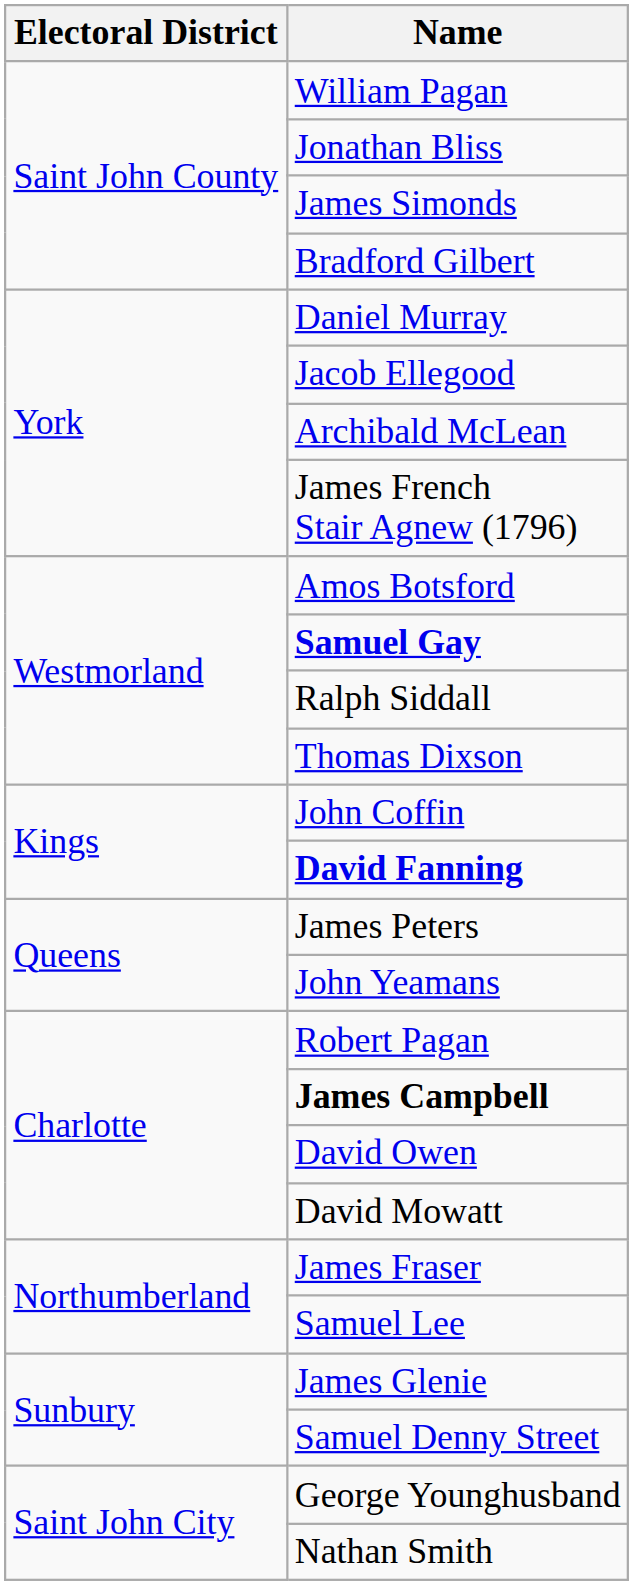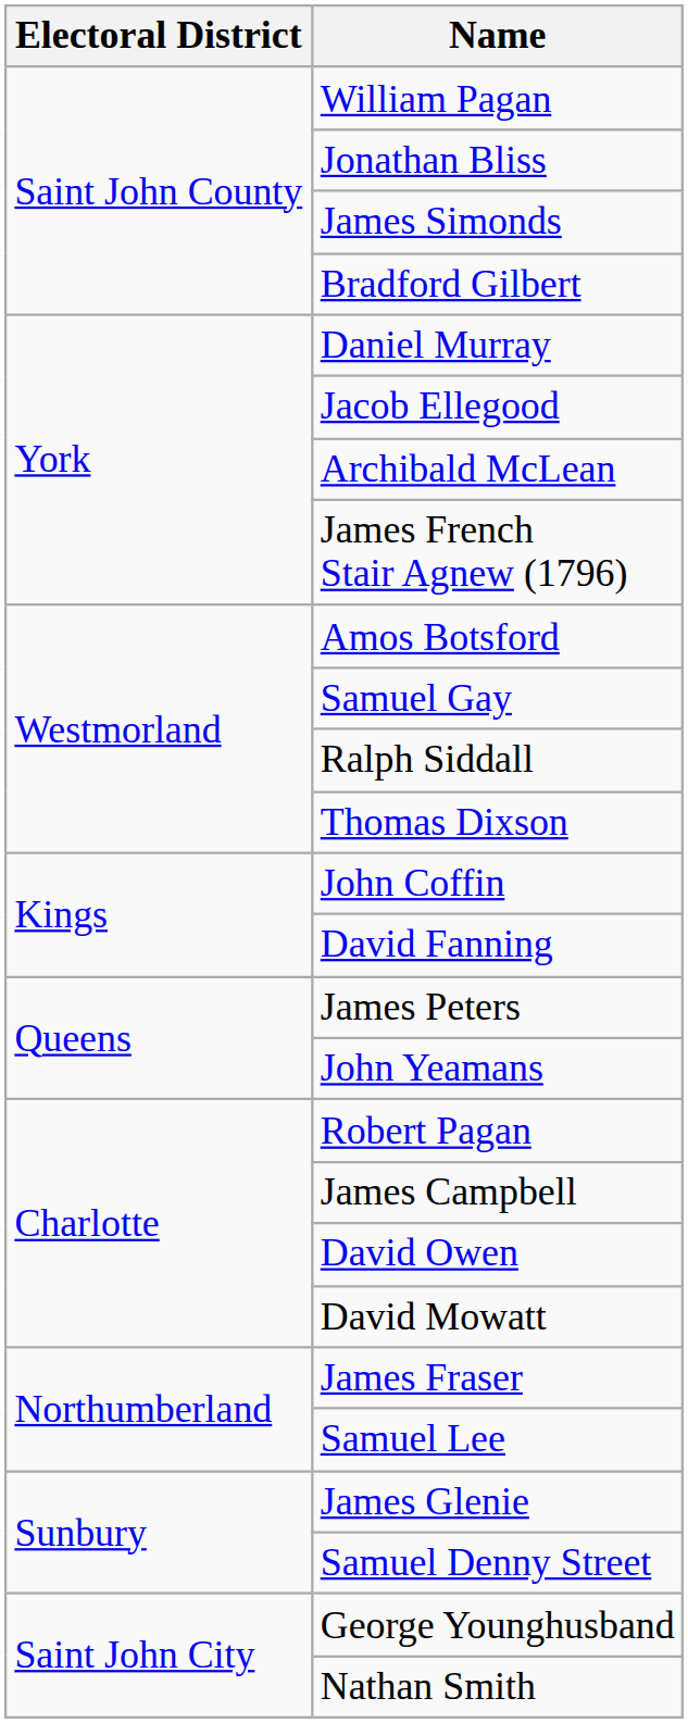Samuel Gay | Name: bold -> normal
David Fanning | Name: bold -> normal
James Campbell | Name: bold -> normal
